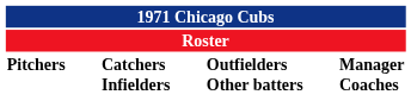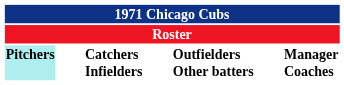Pitchers | column 1: no background -> paleturquoise background
